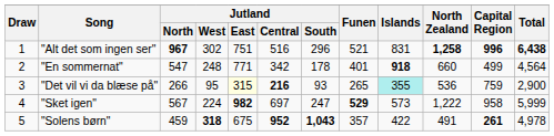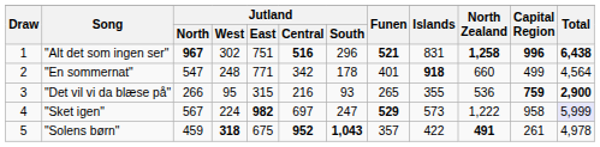"Alt det som ingen ser" | Jutland / Central: normal -> bold
"Alt det som ingen ser" | Funen: normal -> bold
"Det vil vi da blæse på" | Jutland / East: lightyellow background -> no background
"Det vil vi da blæse på" | Jutland / Central: bold -> normal
"Det vil vi da blæse på" | Islands: paleturquoise background -> no background
"Det vil vi da blæse på" | Capital Region: normal -> bold
"Det vil vi da blæse på" | Total: normal -> bold
"Sket igen" | Total: no background -> lavender background
"Solens børn" | North Zealand: normal -> bold
"Solens børn" | Capital Region: bold -> normal
